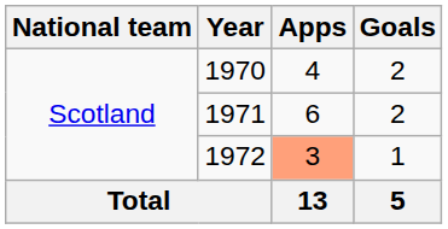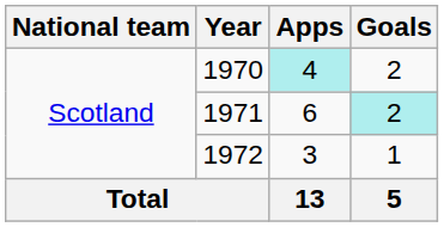1970 | Apps: no background -> paleturquoise background
1971 | Goals: no background -> paleturquoise background
1972 | Apps: lightsalmon background -> no background
